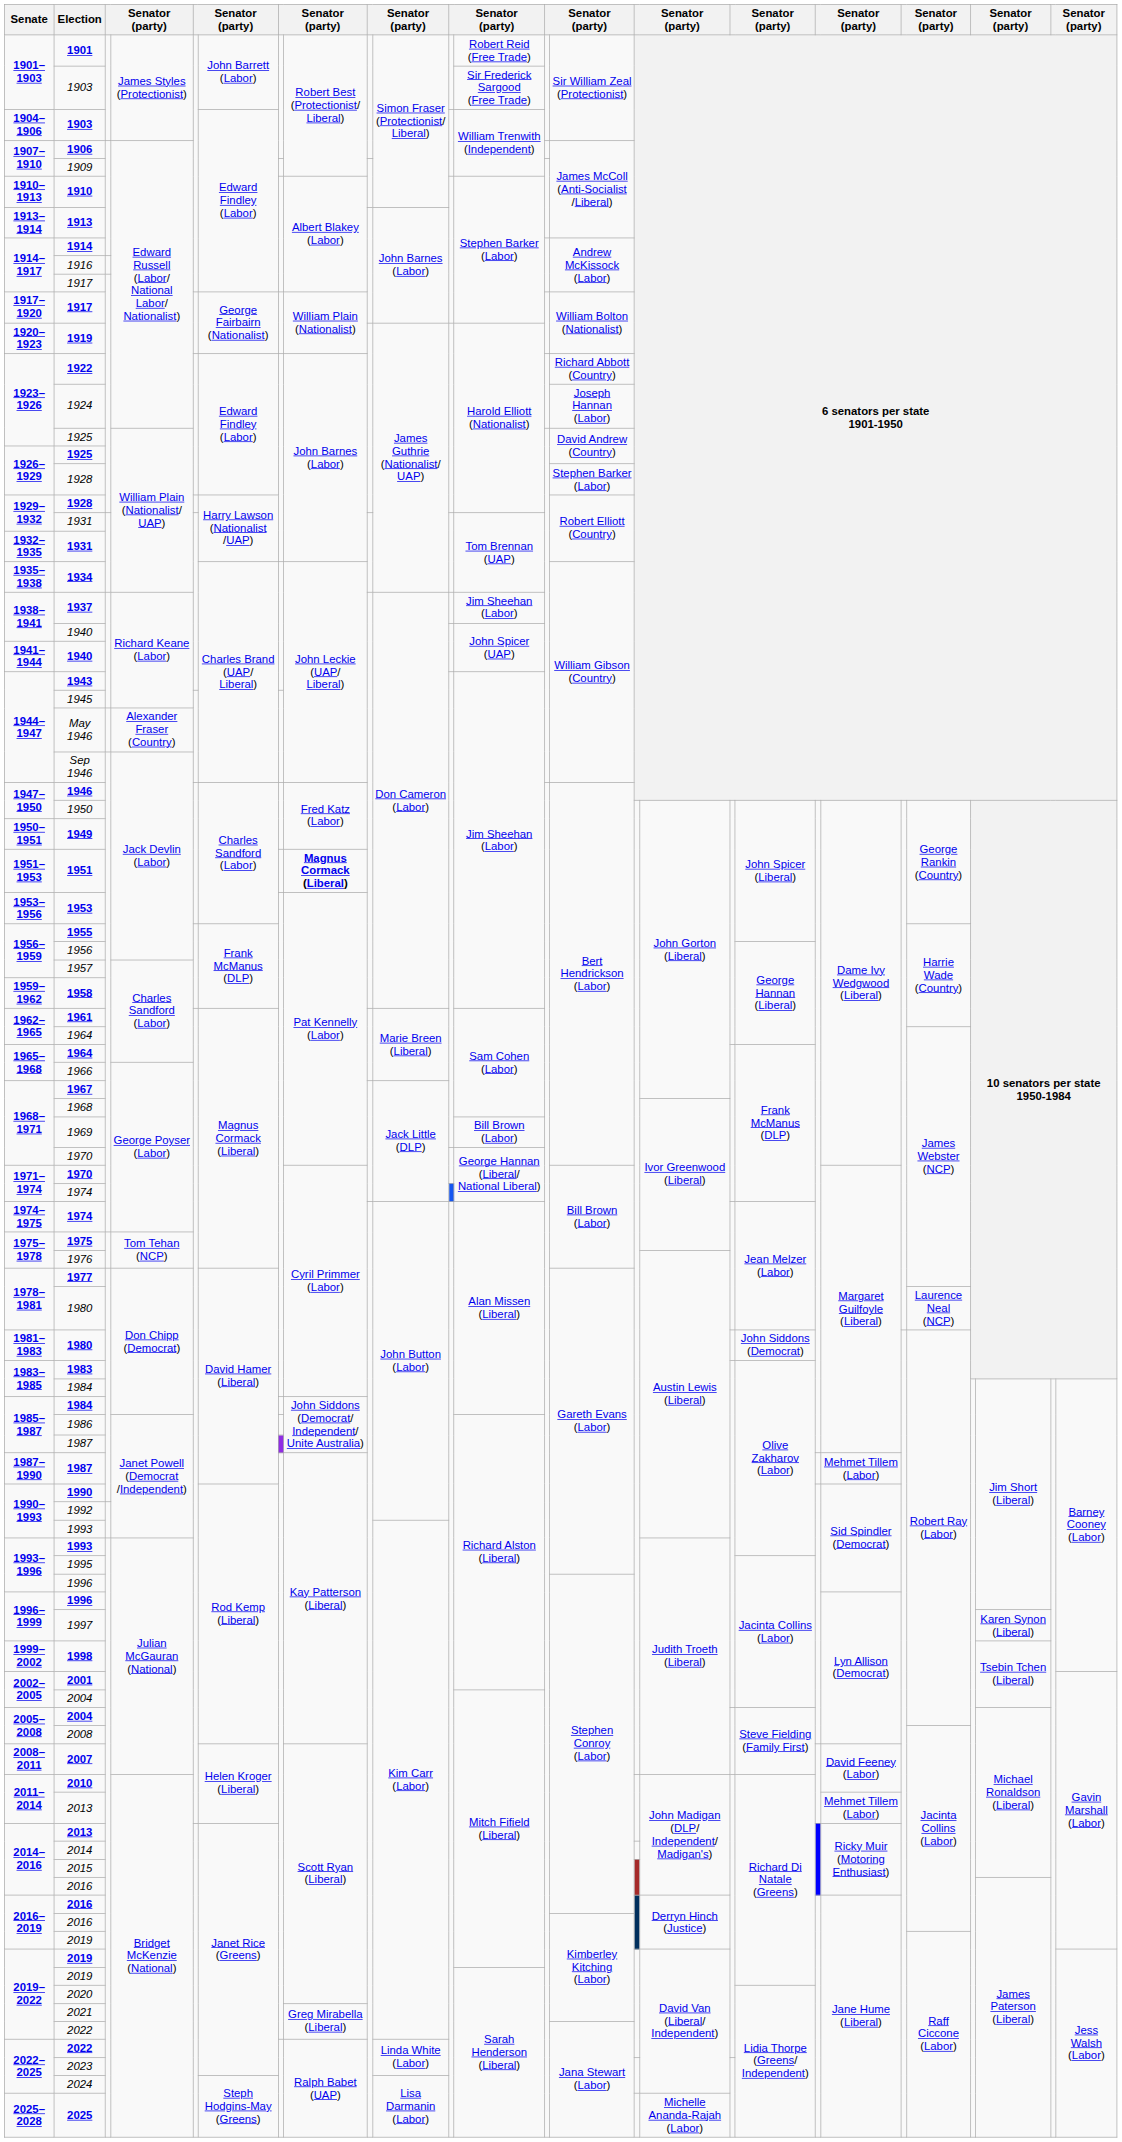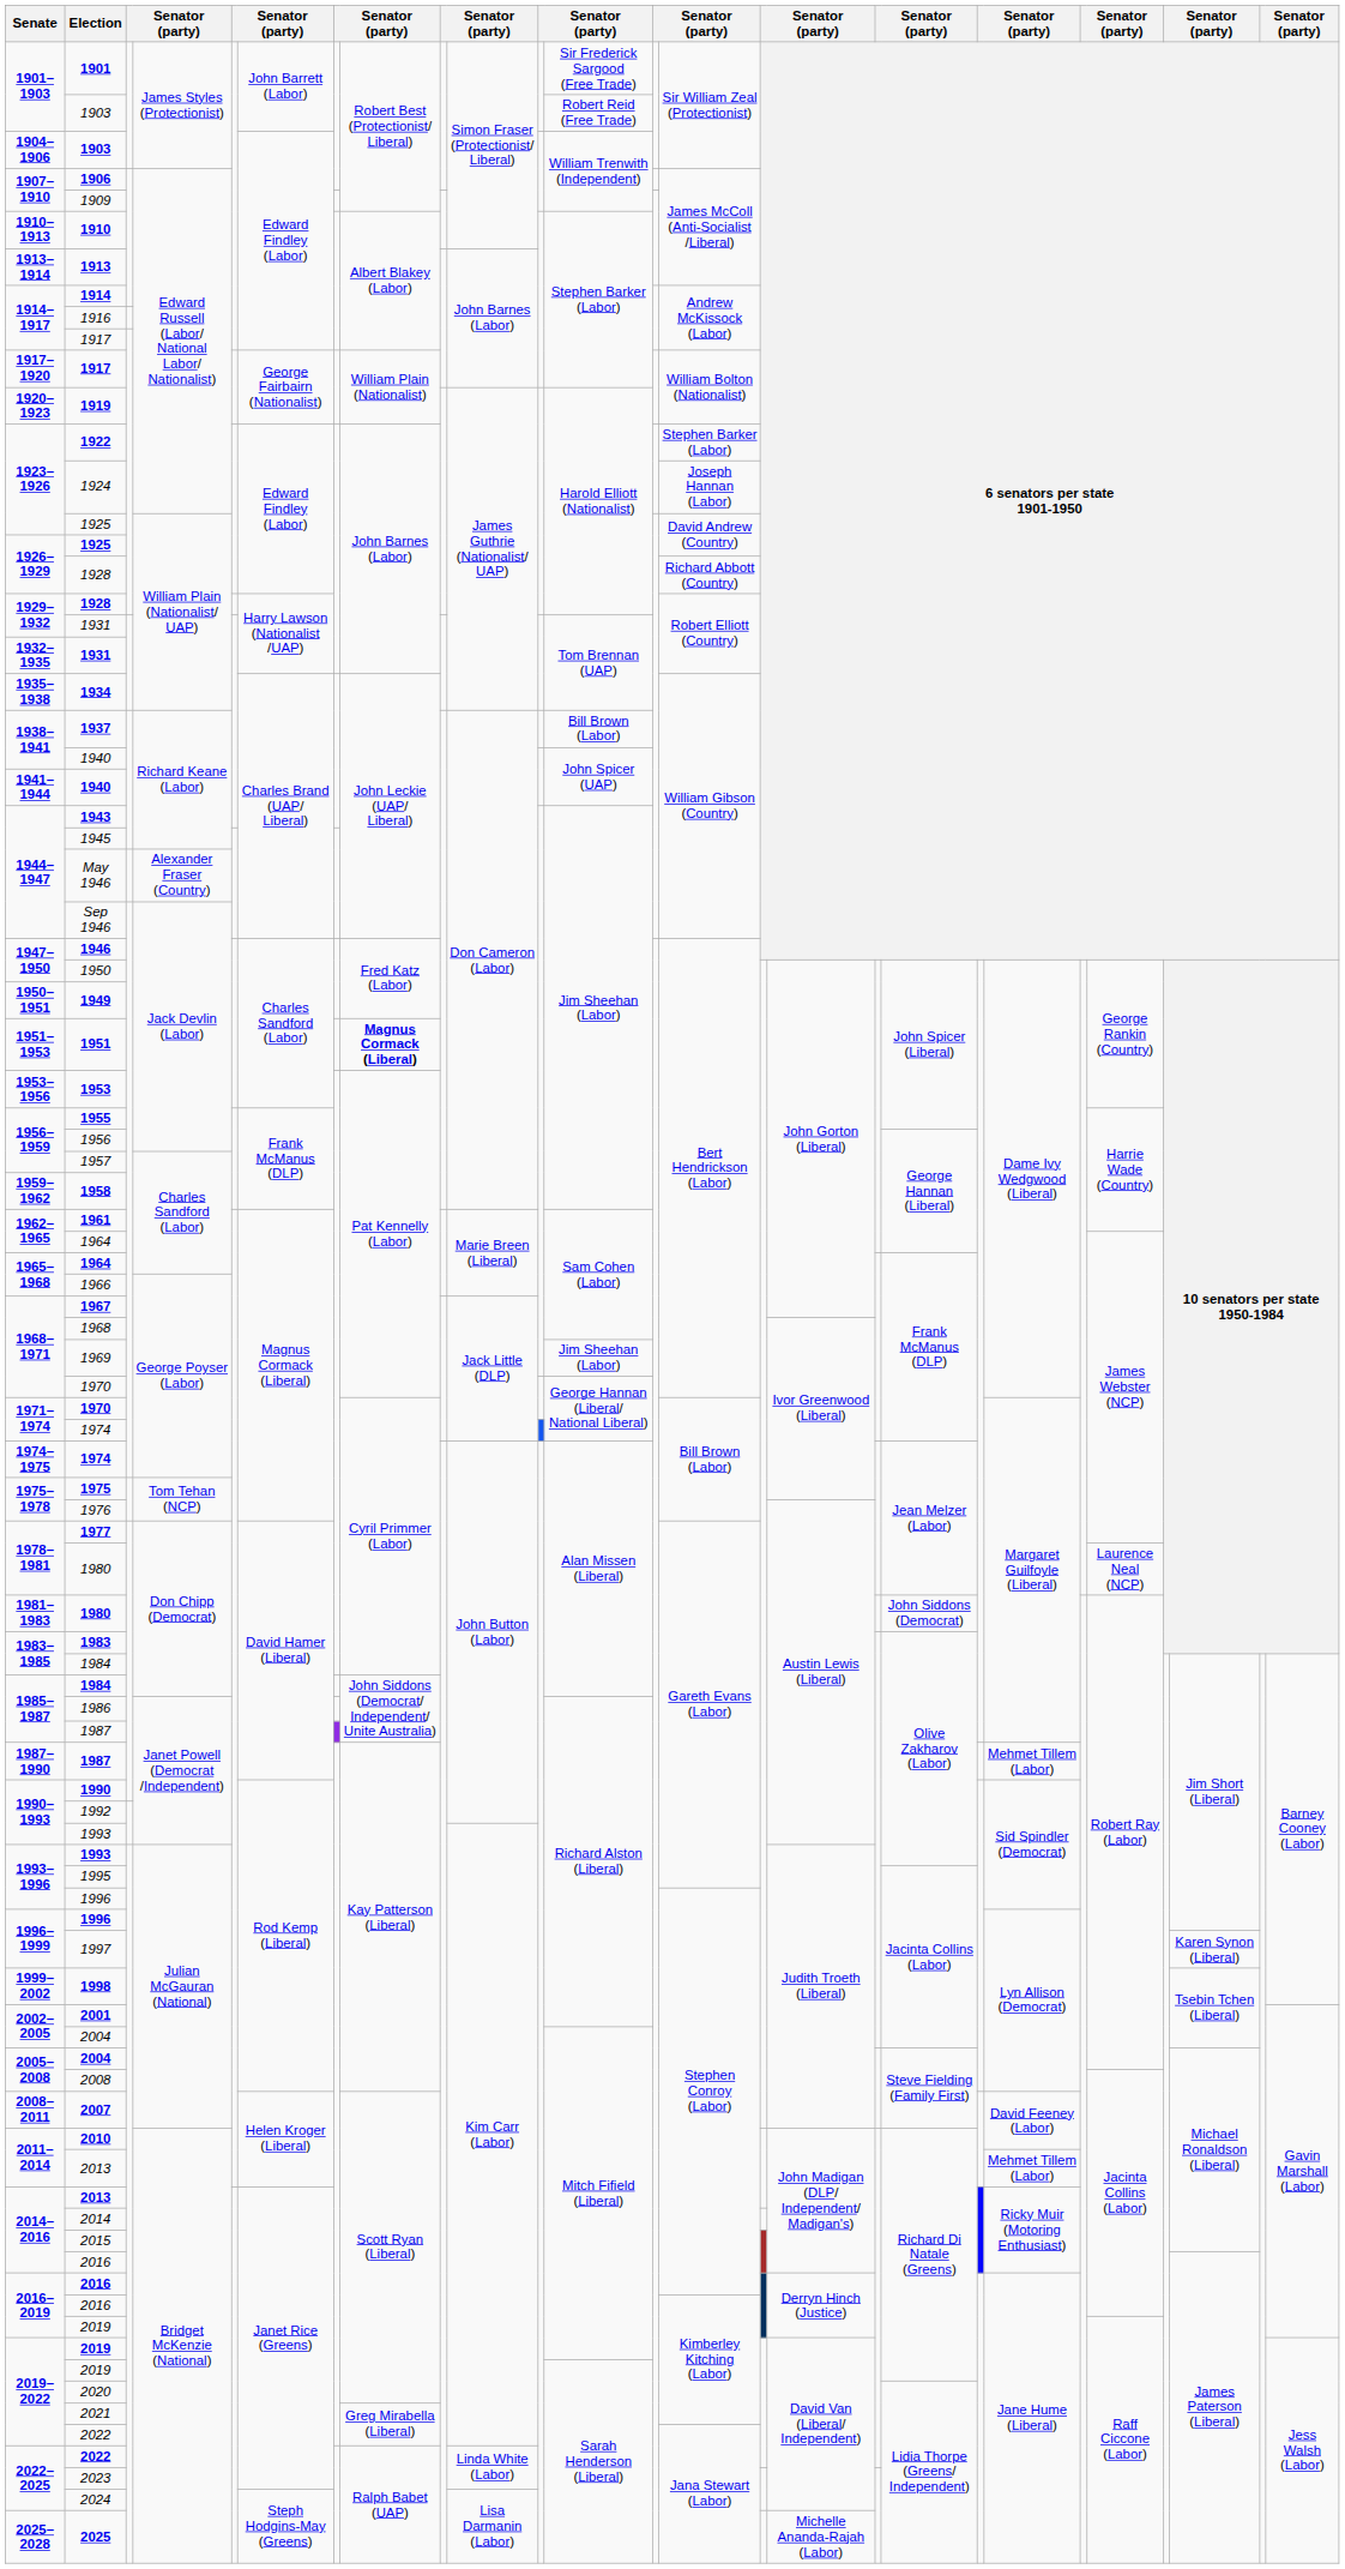1901 | column 12: Robert Reid (Free Trade) -> Sir Frederick Sargood (Free Trade)
1901–1903 / 1903 | column 12: Sir Frederick Sargood (Free Trade) -> Robert Reid (Free Trade)
1922 | column 14: Richard Abbott (Country) -> Stephen Barker (Labor)
1926–1929 / 1928 | column 14: Stephen Barker (Labor) -> Richard Abbott (Country)
1937 | column 12: Jim Sheehan (Labor) -> Bill Brown (Labor)
1969 | column 12: Bill Brown (Labor) -> Jim Sheehan (Labor)
